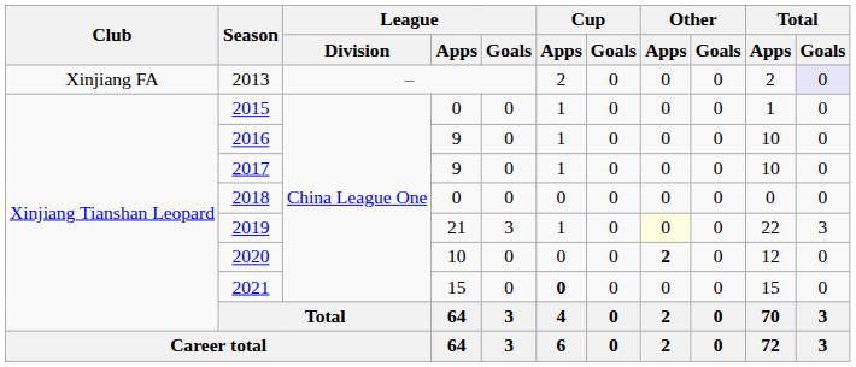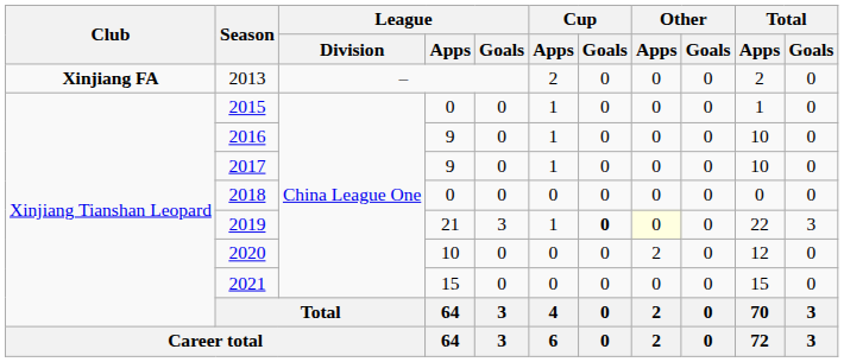2013 | Club: normal -> bold
2013 | Total / Goals: lavender background -> no background
2019 | Cup / Goals: normal -> bold
2020 | Other / Apps: bold -> normal
2021 | Cup / Apps: bold -> normal
